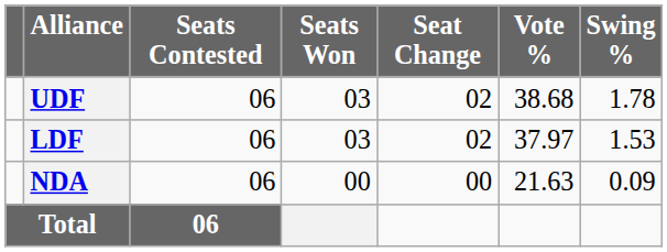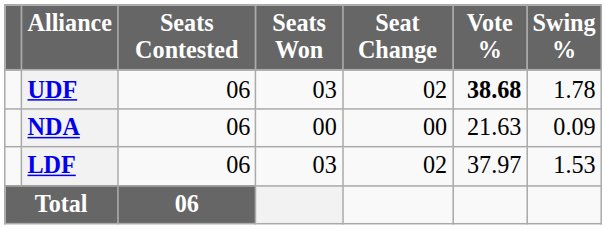UDF | Vote %: normal -> bold
rows swapped: LDF <-> NDA
